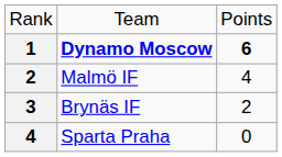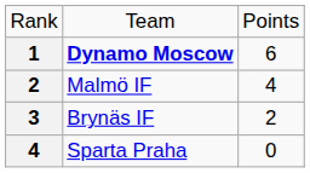Dynamo Moscow | column 3: bold -> normal
